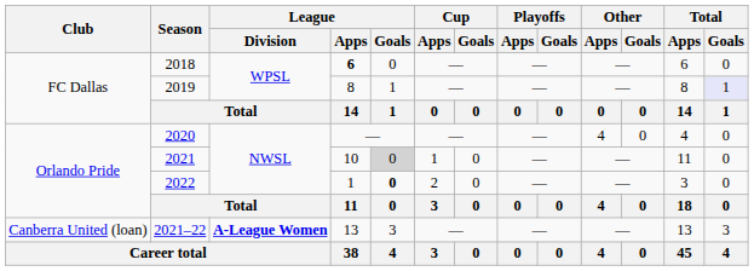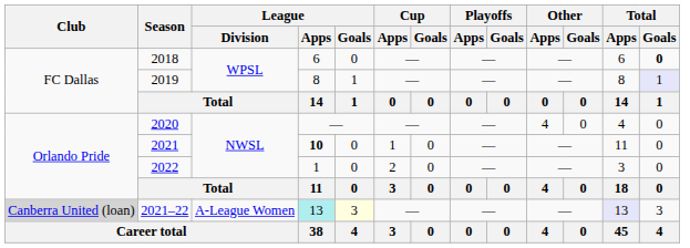2018 | League / Apps: bold -> normal
2018 | Total / Goals: normal -> bold
2021 | League / Apps: normal -> bold
2021 | League / Goals: lightgrey background -> no background
2022 | League / Goals: bold -> normal
2021–22 | Club: no background -> lightgrey background
2021–22 | League / Division: bold -> normal
2021–22 | League / Apps: no background -> paleturquoise background
2021–22 | League / Goals: no background -> lightyellow background
2021–22 | Total / Apps: no background -> lavender background
